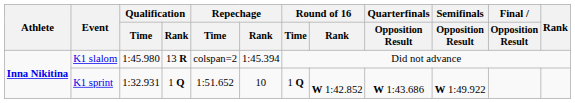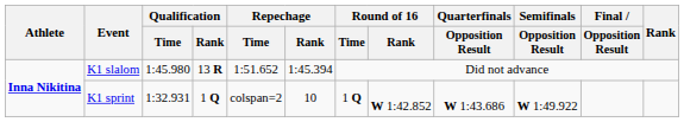K1 slalom | Repechage / Time: colspan=2 -> 1:51.652
K1 sprint | Repechage / Time: 1:51.652 -> colspan=2
